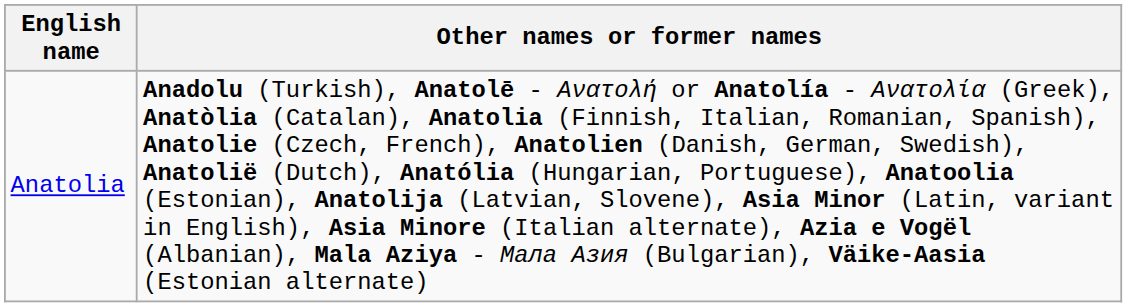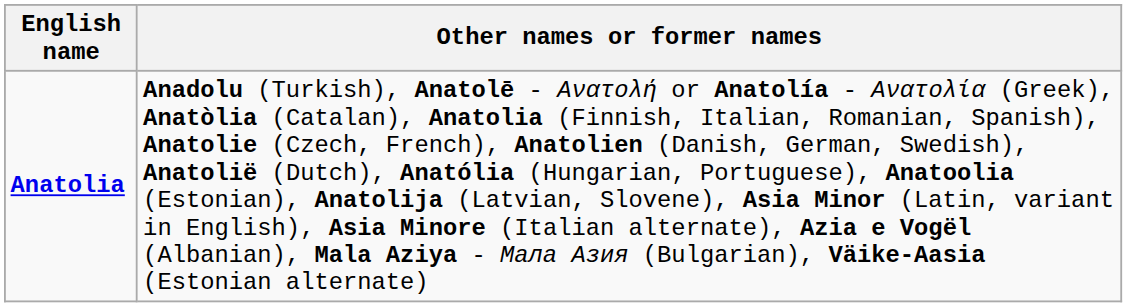Anatolia | English name: normal -> bold
